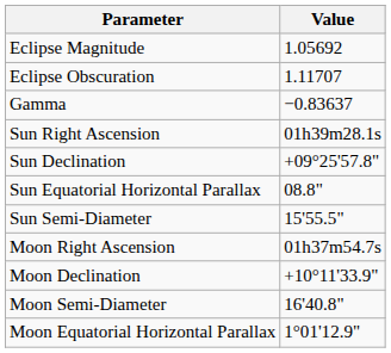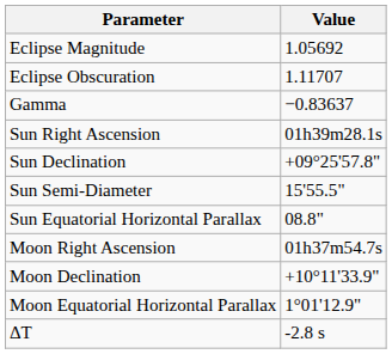rows swapped: Sun Semi-Diameter <-> Sun Equatorial Horizontal Parallax
- row: Moon Semi-Diameter | 16'40.8"
+ row: ΔT | -2.8 s
